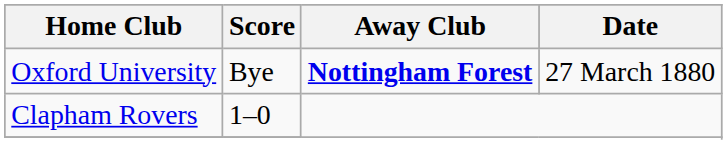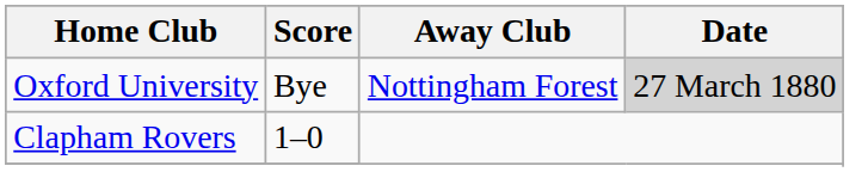Oxford University | Away Club: bold -> normal
Oxford University | Date: no background -> lightgrey background
